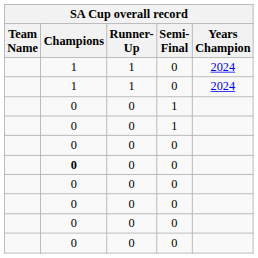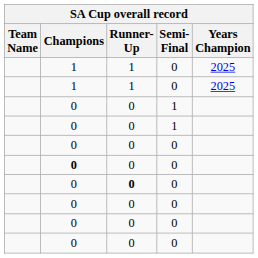row 3 | Years Champion: 2024 -> 2025
row 4 | Years Champion: 2024 -> 2025
row 9 | Runner-Up: normal -> bold
